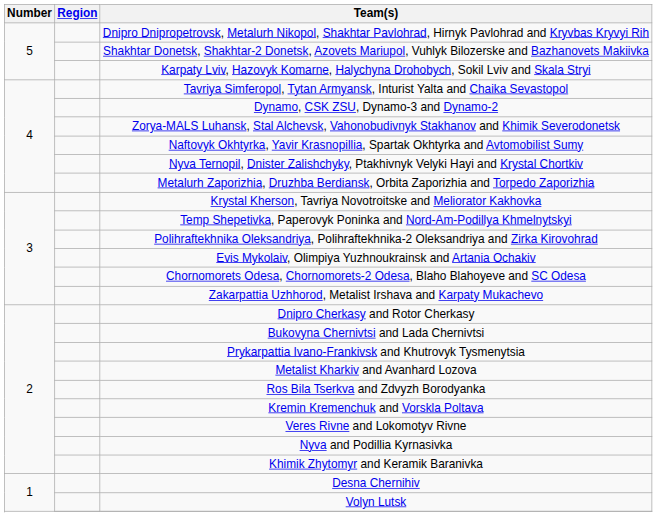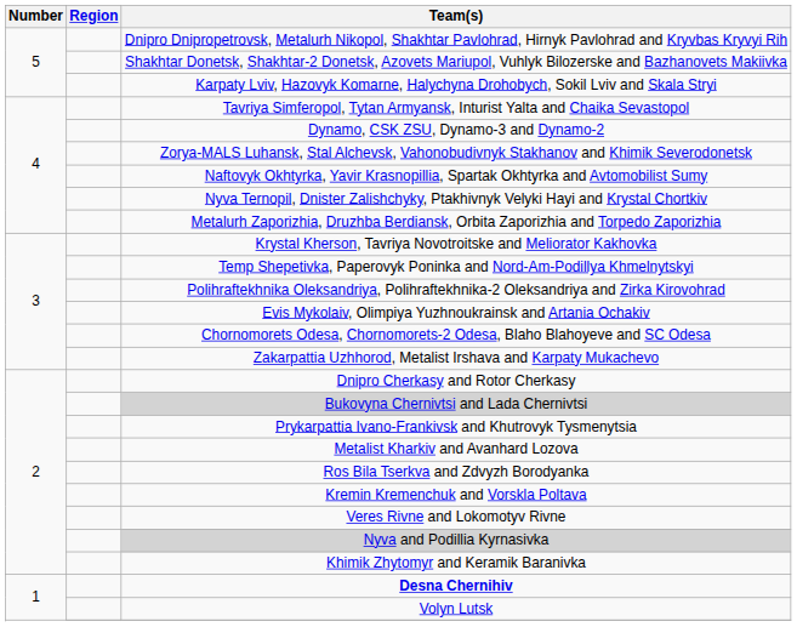Bukovyna Chernivtsi and Lada Chernivtsi | Team(s): no background -> lightgrey background
Nyva and Podillia Kyrnasivka | Team(s): no background -> lightgrey background
Desna Chernihiv | Team(s): normal -> bold
